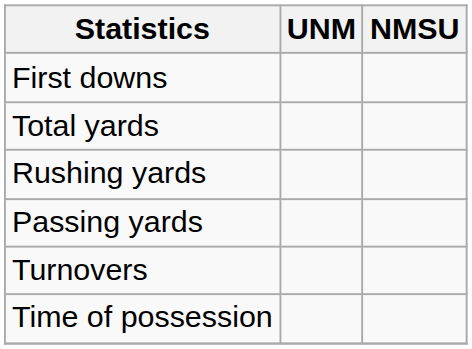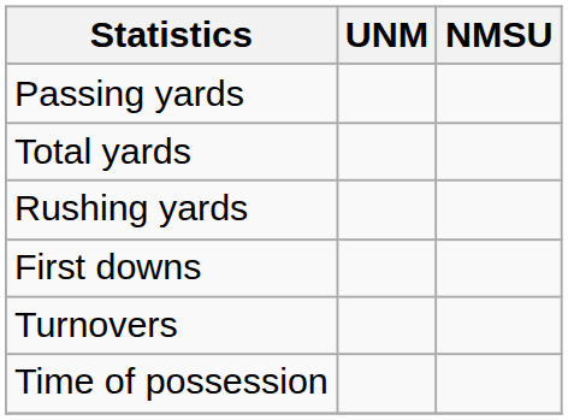rows swapped: First downs <-> Passing yards
